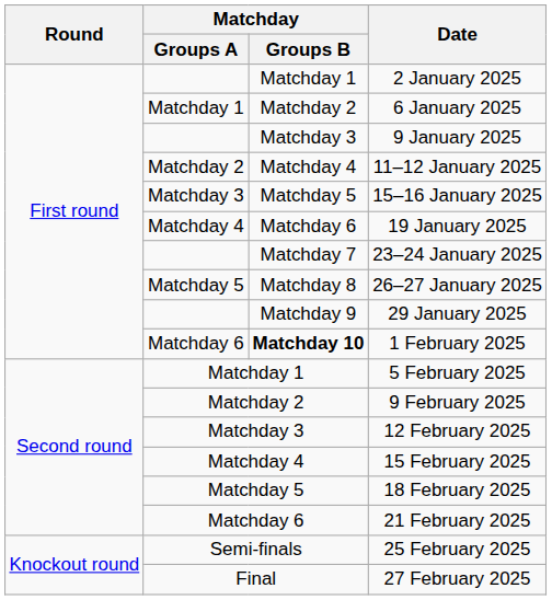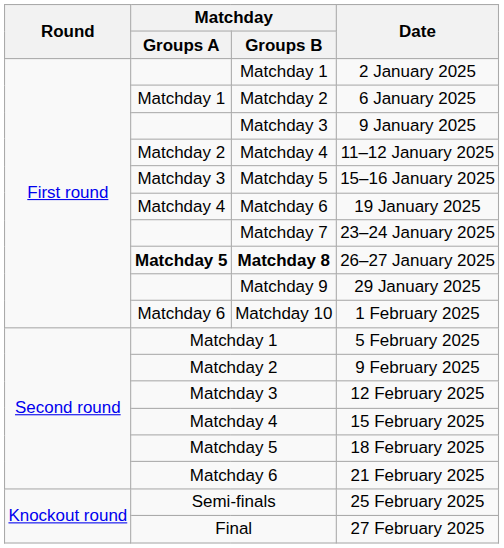26–27 January 2025 | Matchday / Groups A: normal -> bold
26–27 January 2025 | Matchday / Groups B: normal -> bold
1 February 2025 | Matchday / Groups B: bold -> normal
